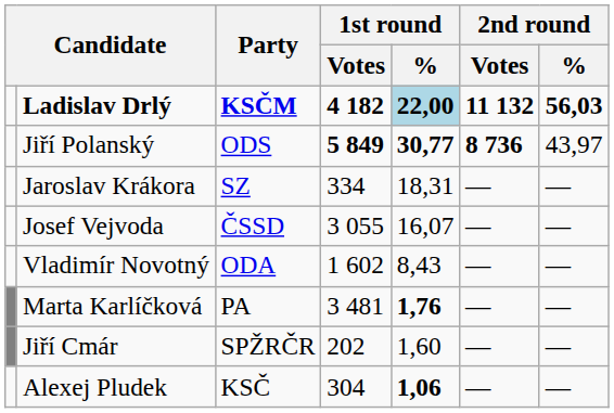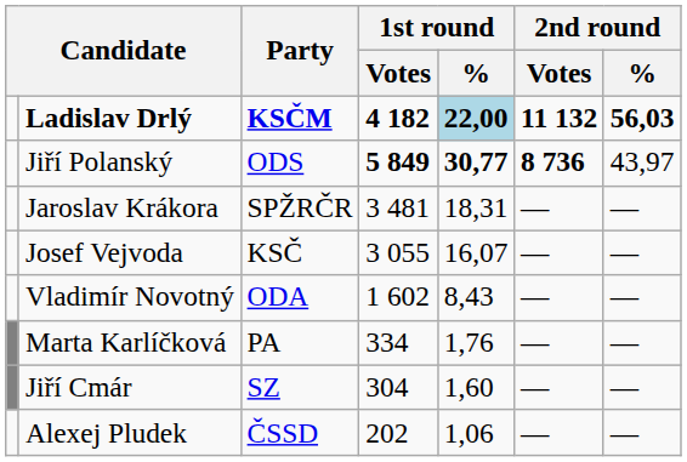Jaroslav Krákora | Party: SZ -> SPŽRČR
Jaroslav Krákora | 1st round / Votes: 334 -> 3 481
Josef Vejvoda | Party: ČSSD -> KSČ
Marta Karlíčková | 1st round / Votes: 3 481 -> 334
Marta Karlíčková | 1st round / %: bold -> normal
Jiří Cmár | Party: SPŽRČR -> SZ
Jiří Cmár | 1st round / Votes: 202 -> 304
Alexej Pludek | Party: KSČ -> ČSSD
Alexej Pludek | 1st round / Votes: 304 -> 202
Alexej Pludek | 1st round / %: bold -> normal
